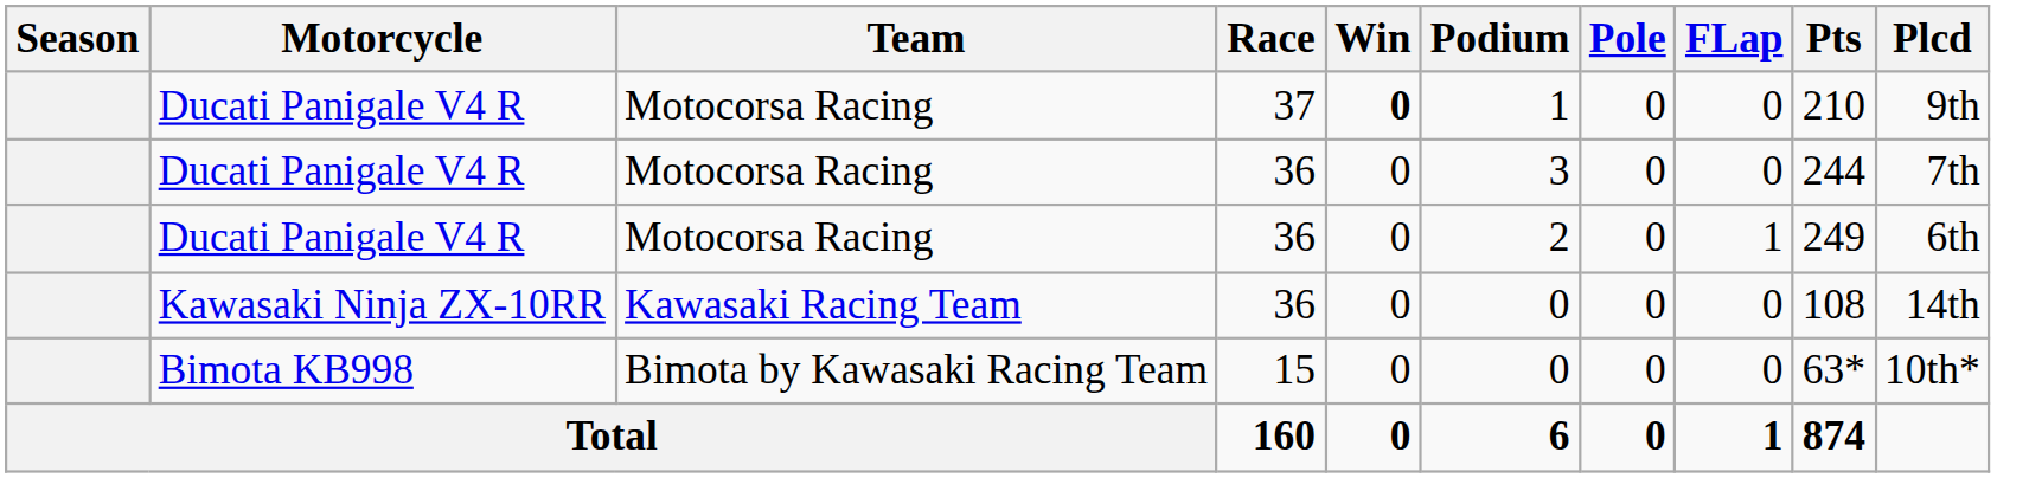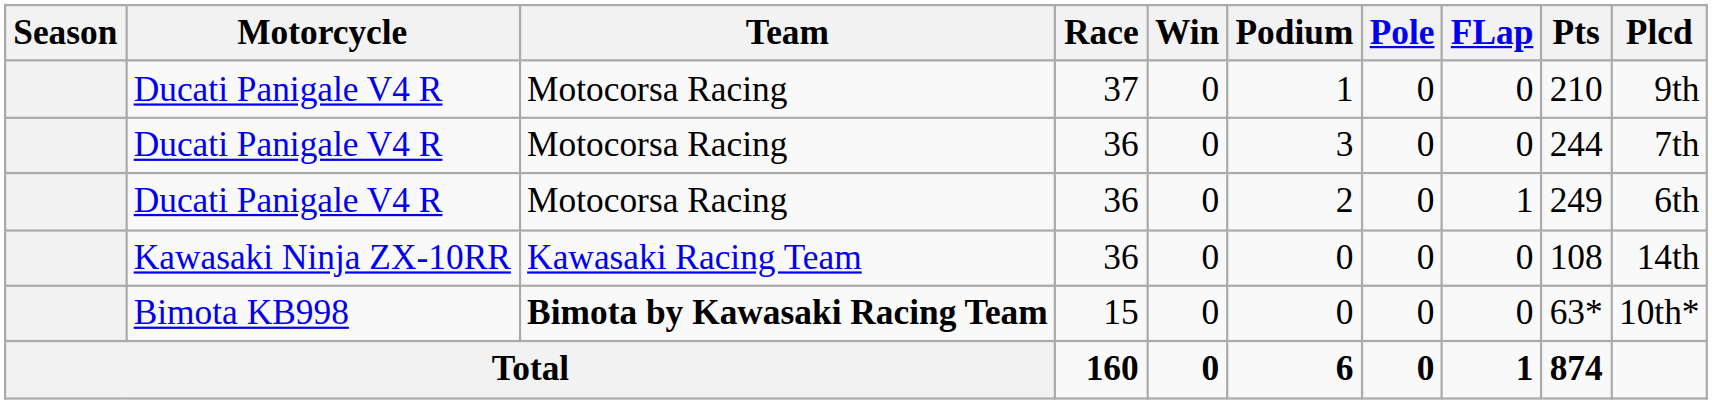Ducati Panigale V4 R / 37 | Win: bold -> normal
Bimota KB998 | Team: normal -> bold
